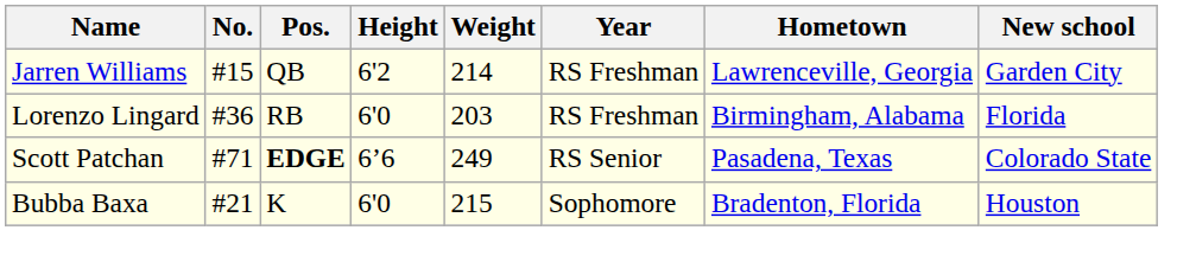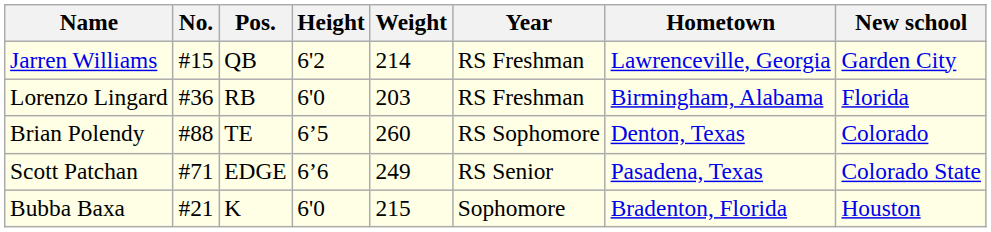+ row: Brian Polendy | #88 | TE | 6’5 | 260 | RS Sophomore | Denton, Texas | Colorado
Scott Patchan | Pos.: bold -> normal
